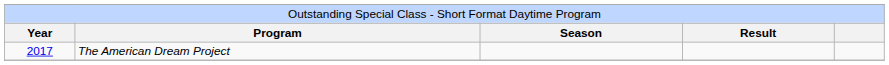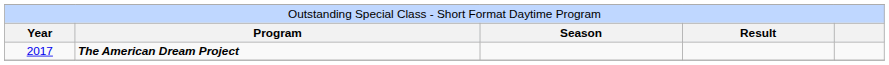2017 | column 2: normal -> bold
